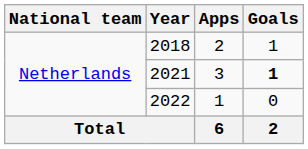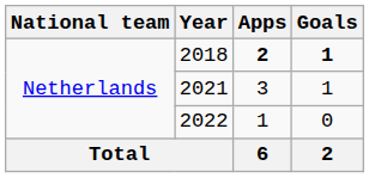2018 | Apps: normal -> bold
2018 | Goals: normal -> bold
2021 | Goals: bold -> normal
